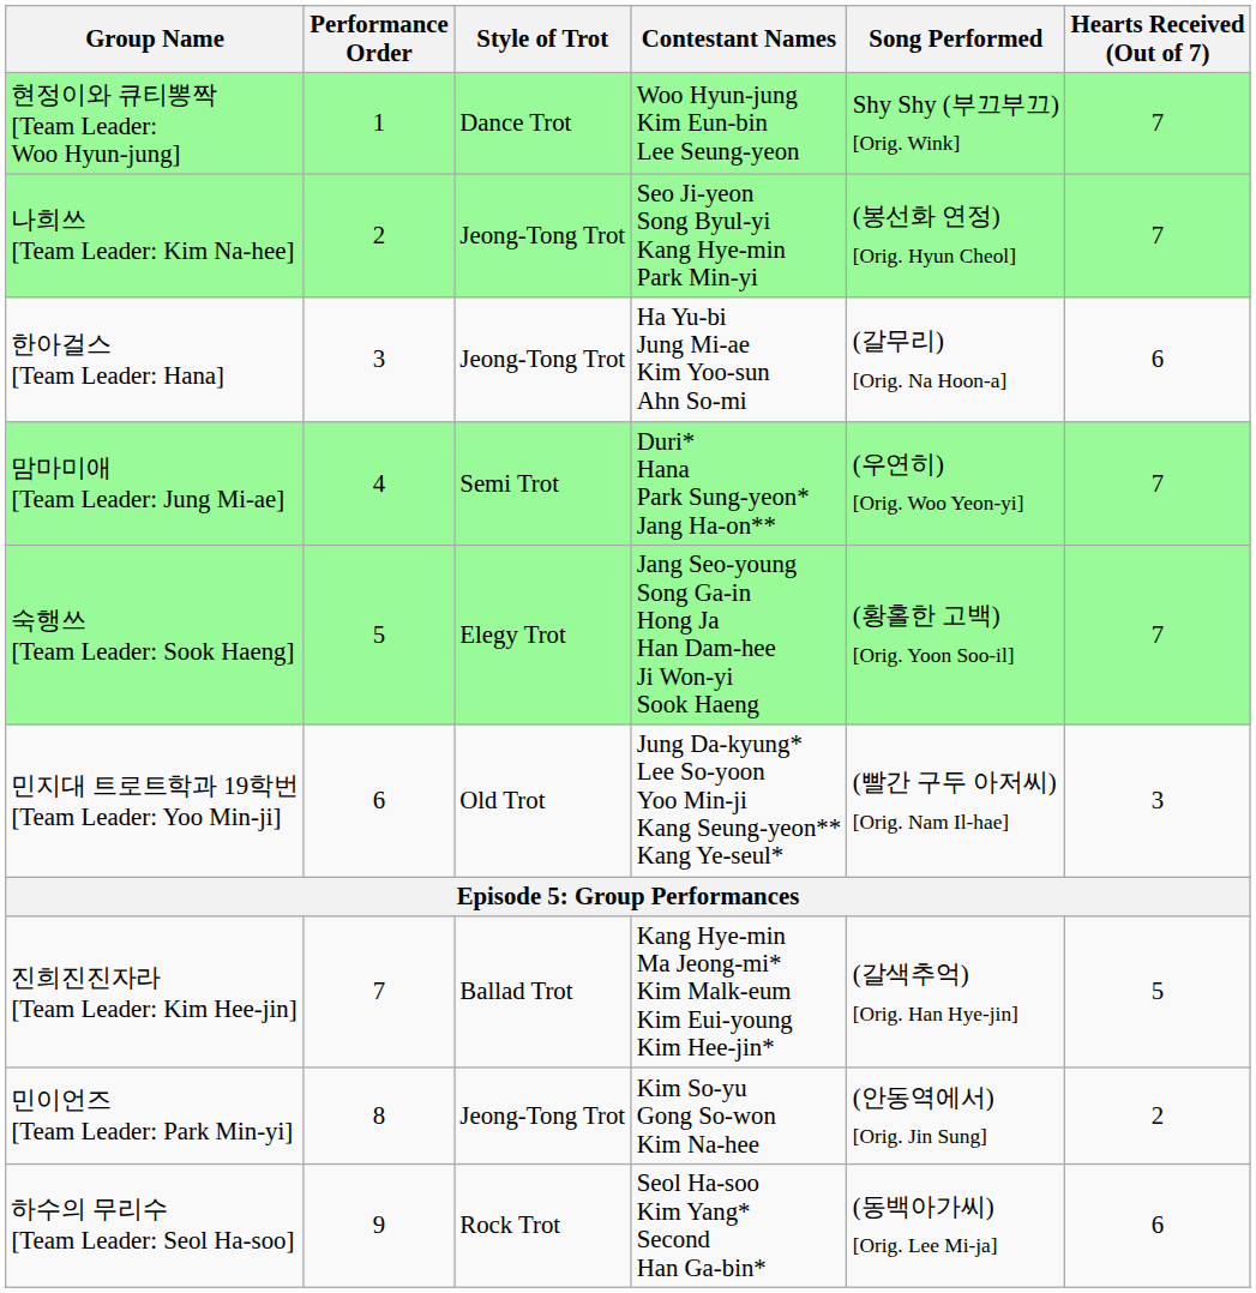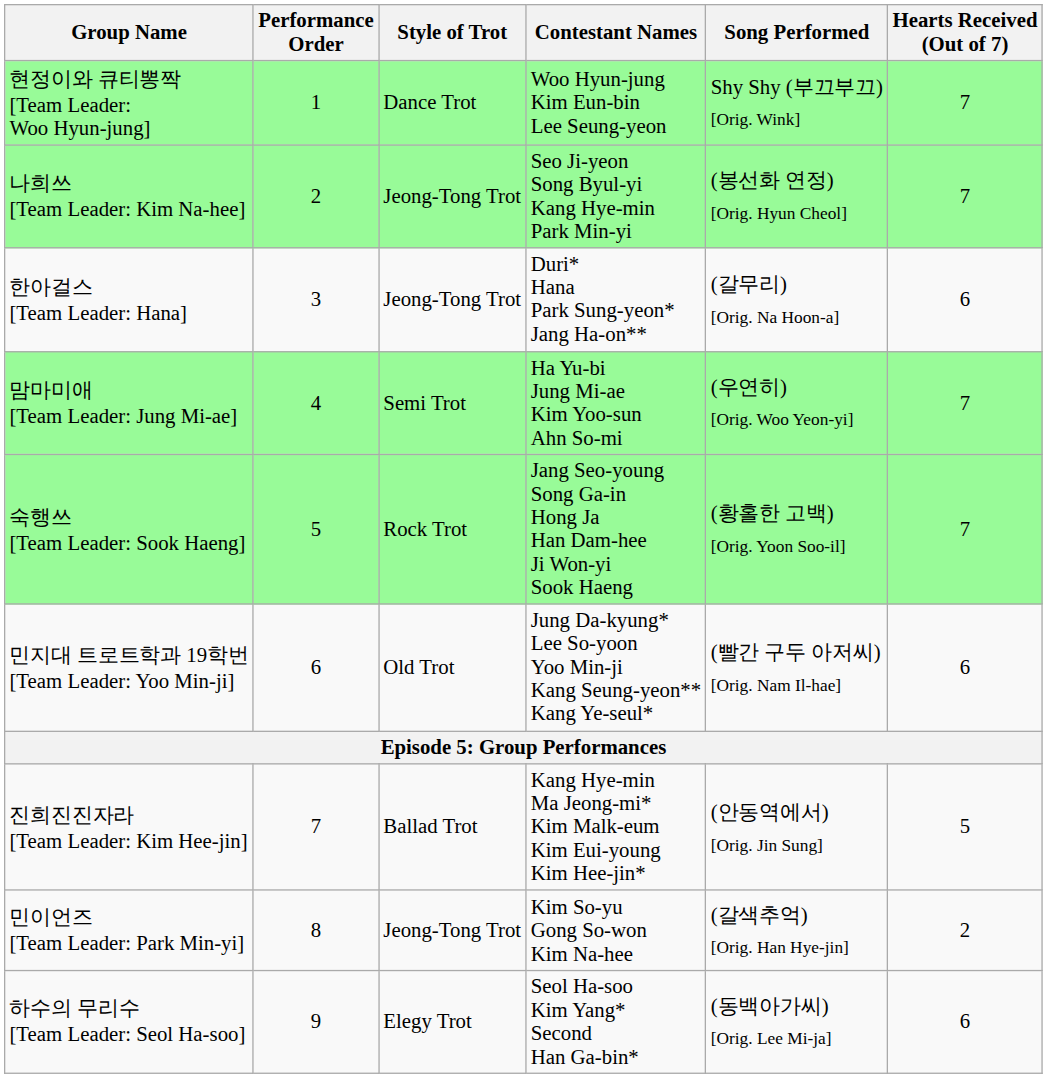한아걸스 [Team Leader: Hana] | Contestant Names: Ha Yu-bi Jung Mi-ae Kim Yoo-sun Ahn So-mi -> Duri* Hana Park Sung-yeon* Jang Ha-on**
맘마미애 [Team Leader: Jung Mi-ae] | Contestant Names: Duri* Hana Park Sung-yeon* Jang Ha-on** -> Ha Yu-bi Jung Mi-ae Kim Yoo-sun Ahn So-mi
숙행쓰 [Team Leader: Sook Haeng] | Style of Trot: Elegy Trot -> Rock Trot
민지대 트로트학과 19학번 [Team Leader: Yoo Min-ji] | Hearts Received (Out of 7): 3 -> 6
진희진진자라 [Team Leader: Kim Hee-jin] | Song Performed: (갈색추억) [Orig. Han Hye-jin] -> (안동역에서) [Orig. Jin Sung]
민이언즈 [Team Leader: Park Min-yi] | Song Performed: (안동역에서) [Orig. Jin Sung] -> (갈색추억) [Orig. Han Hye-jin]
하수의 무리수 [Team Leader: Seol Ha-soo] | Style of Trot: Rock Trot -> Elegy Trot
